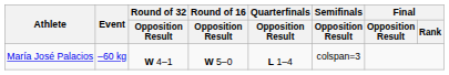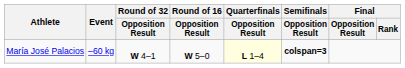María José Palacios | Quarterfinals / Opposition Result: no background -> lightyellow background
María José Palacios | Semifinals / Opposition Result: normal -> bold
